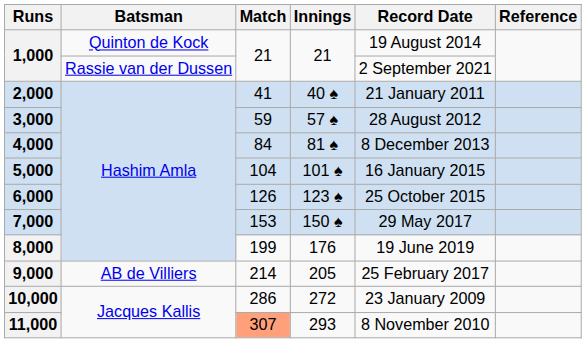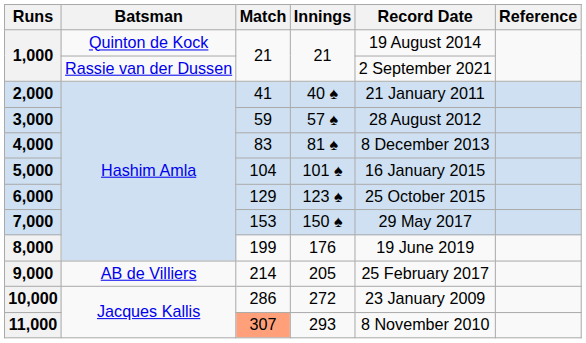4,000 | Match: 84 -> 83
6,000 | Match: 126 -> 129
